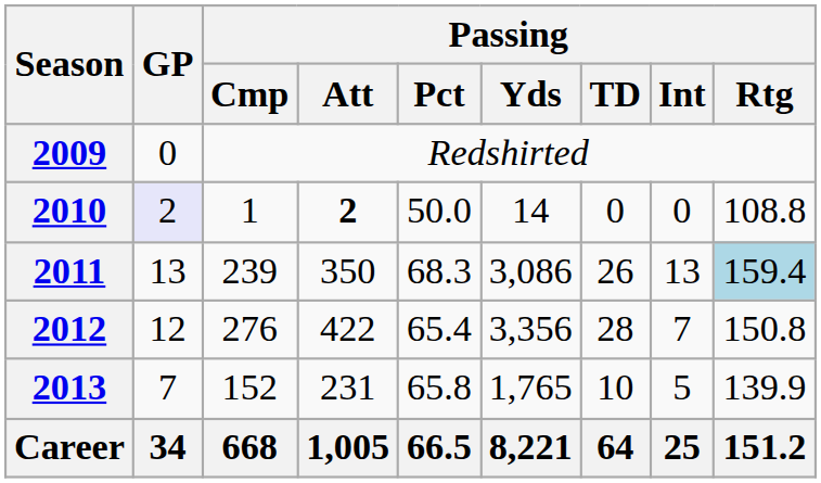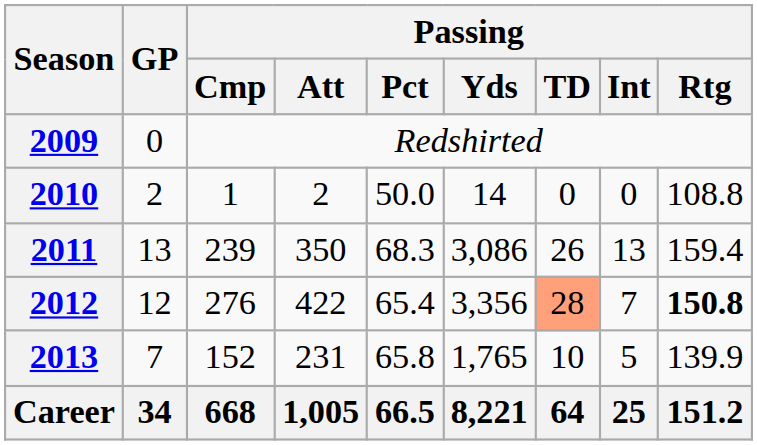2010 | GP: lavender background -> no background
2010 | Passing / Att: bold -> normal
2011 | Passing / Rtg: lightblue background -> no background
2012 | Passing / TD: no background -> lightsalmon background
2012 | Passing / Rtg: normal -> bold
